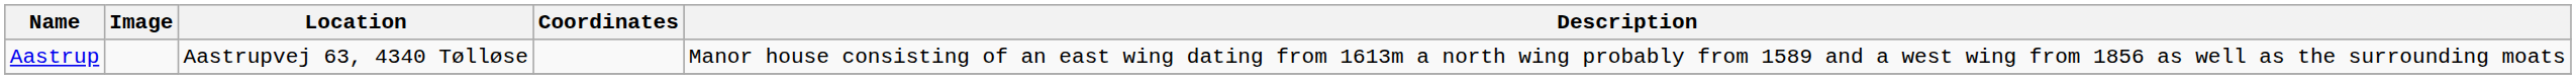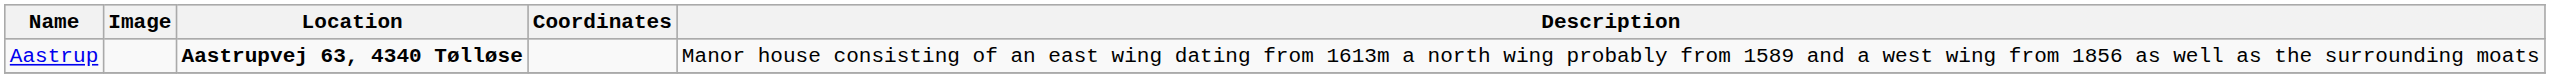Aastrup | Location: normal -> bold
